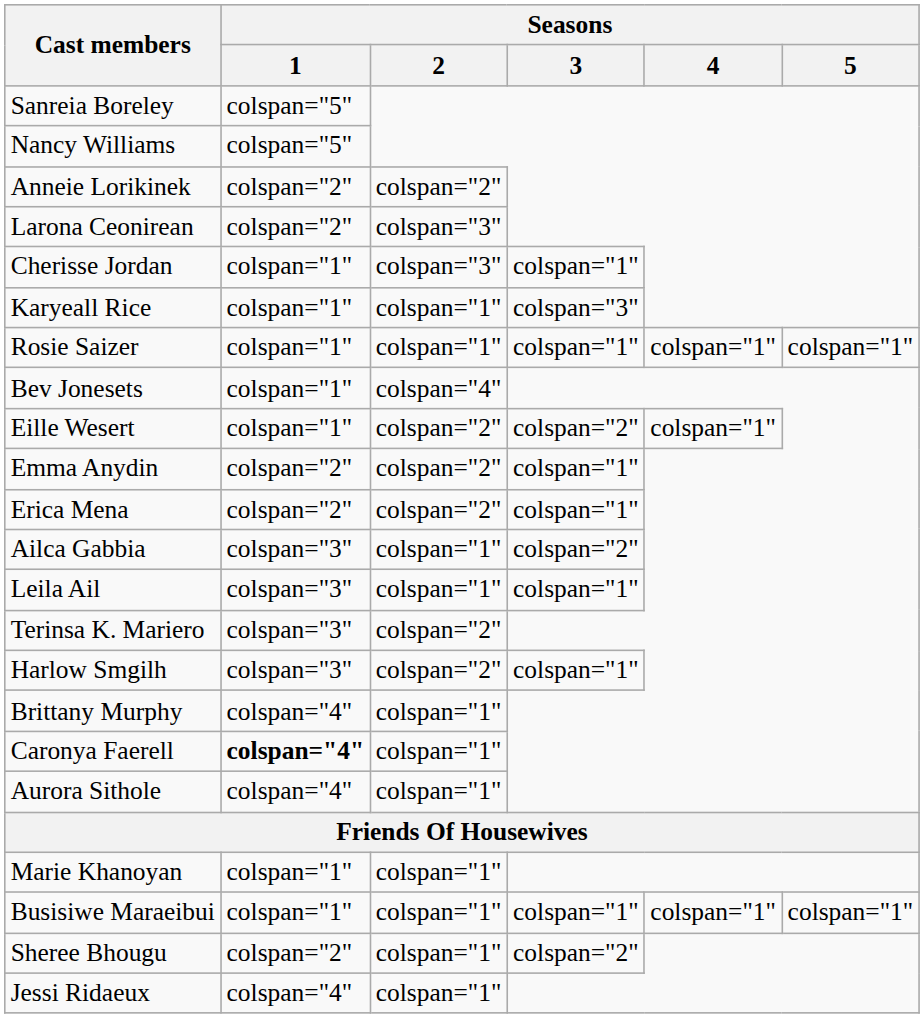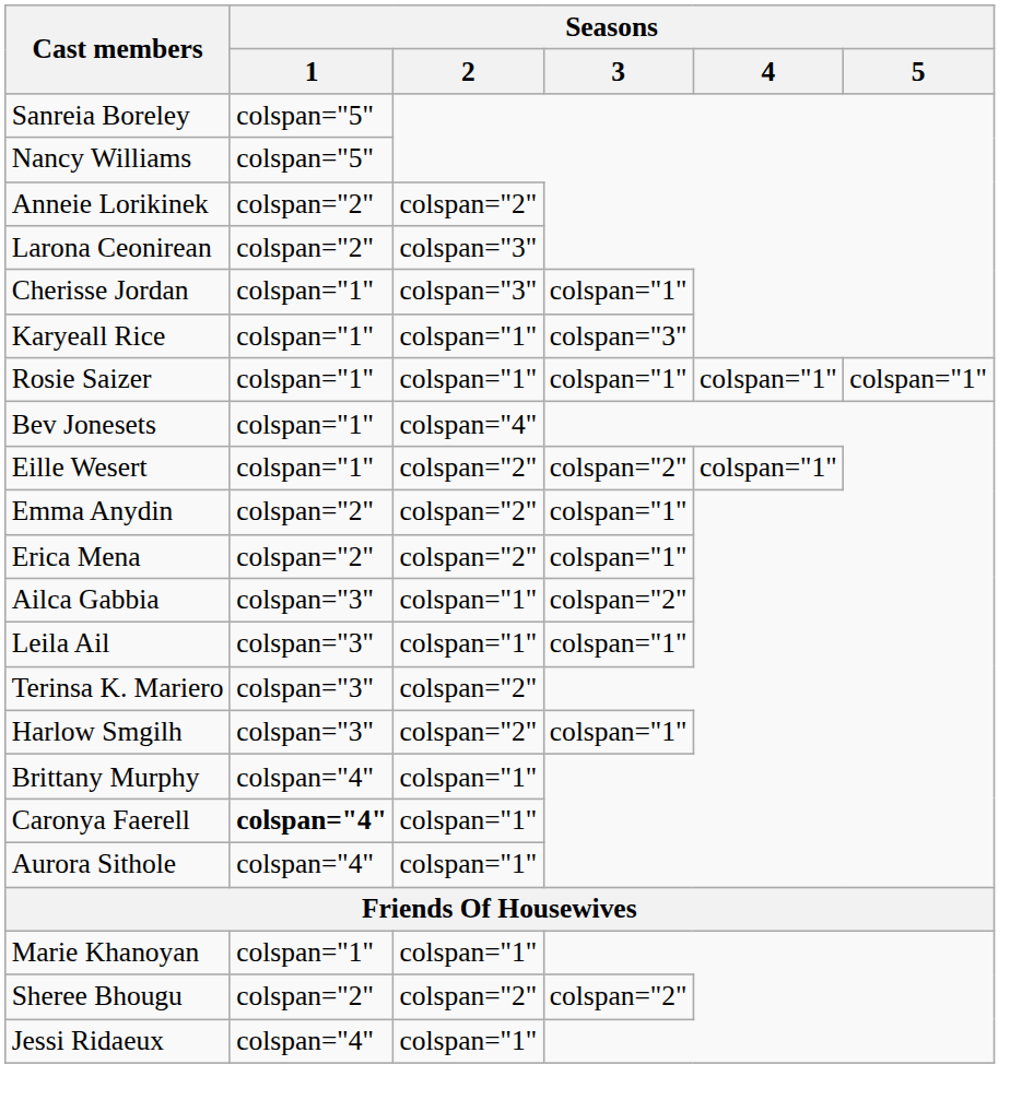- row: Busisiwe Maraeibui | colspan="1" | colspan="1" | colspan="1" | colspan="1" | colspan="1"
Sheree Bhougu | Seasons / 2: colspan="1" -> colspan="2"
